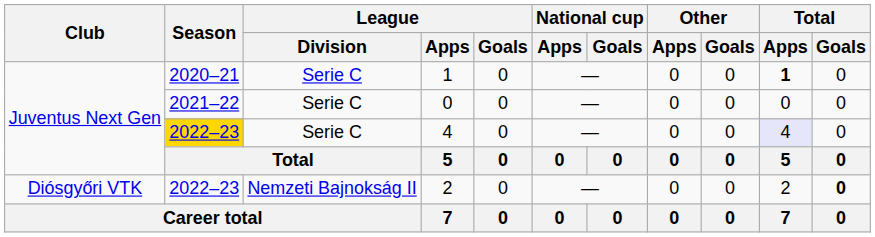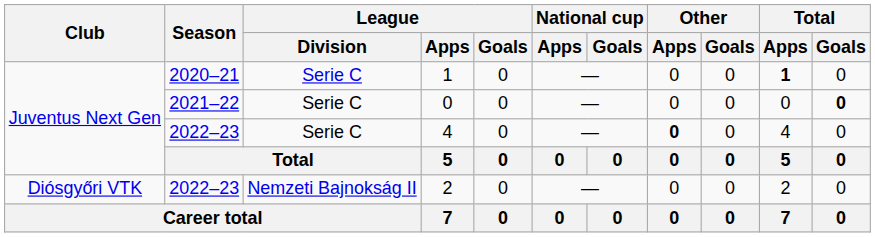row 4 | Total / Goals: normal -> bold
row 5 | Season: gold background -> no background
row 5 | Other / Apps: normal -> bold
row 5 | Total / Apps: lavender background -> no background
row 7 | Total / Goals: bold -> normal
